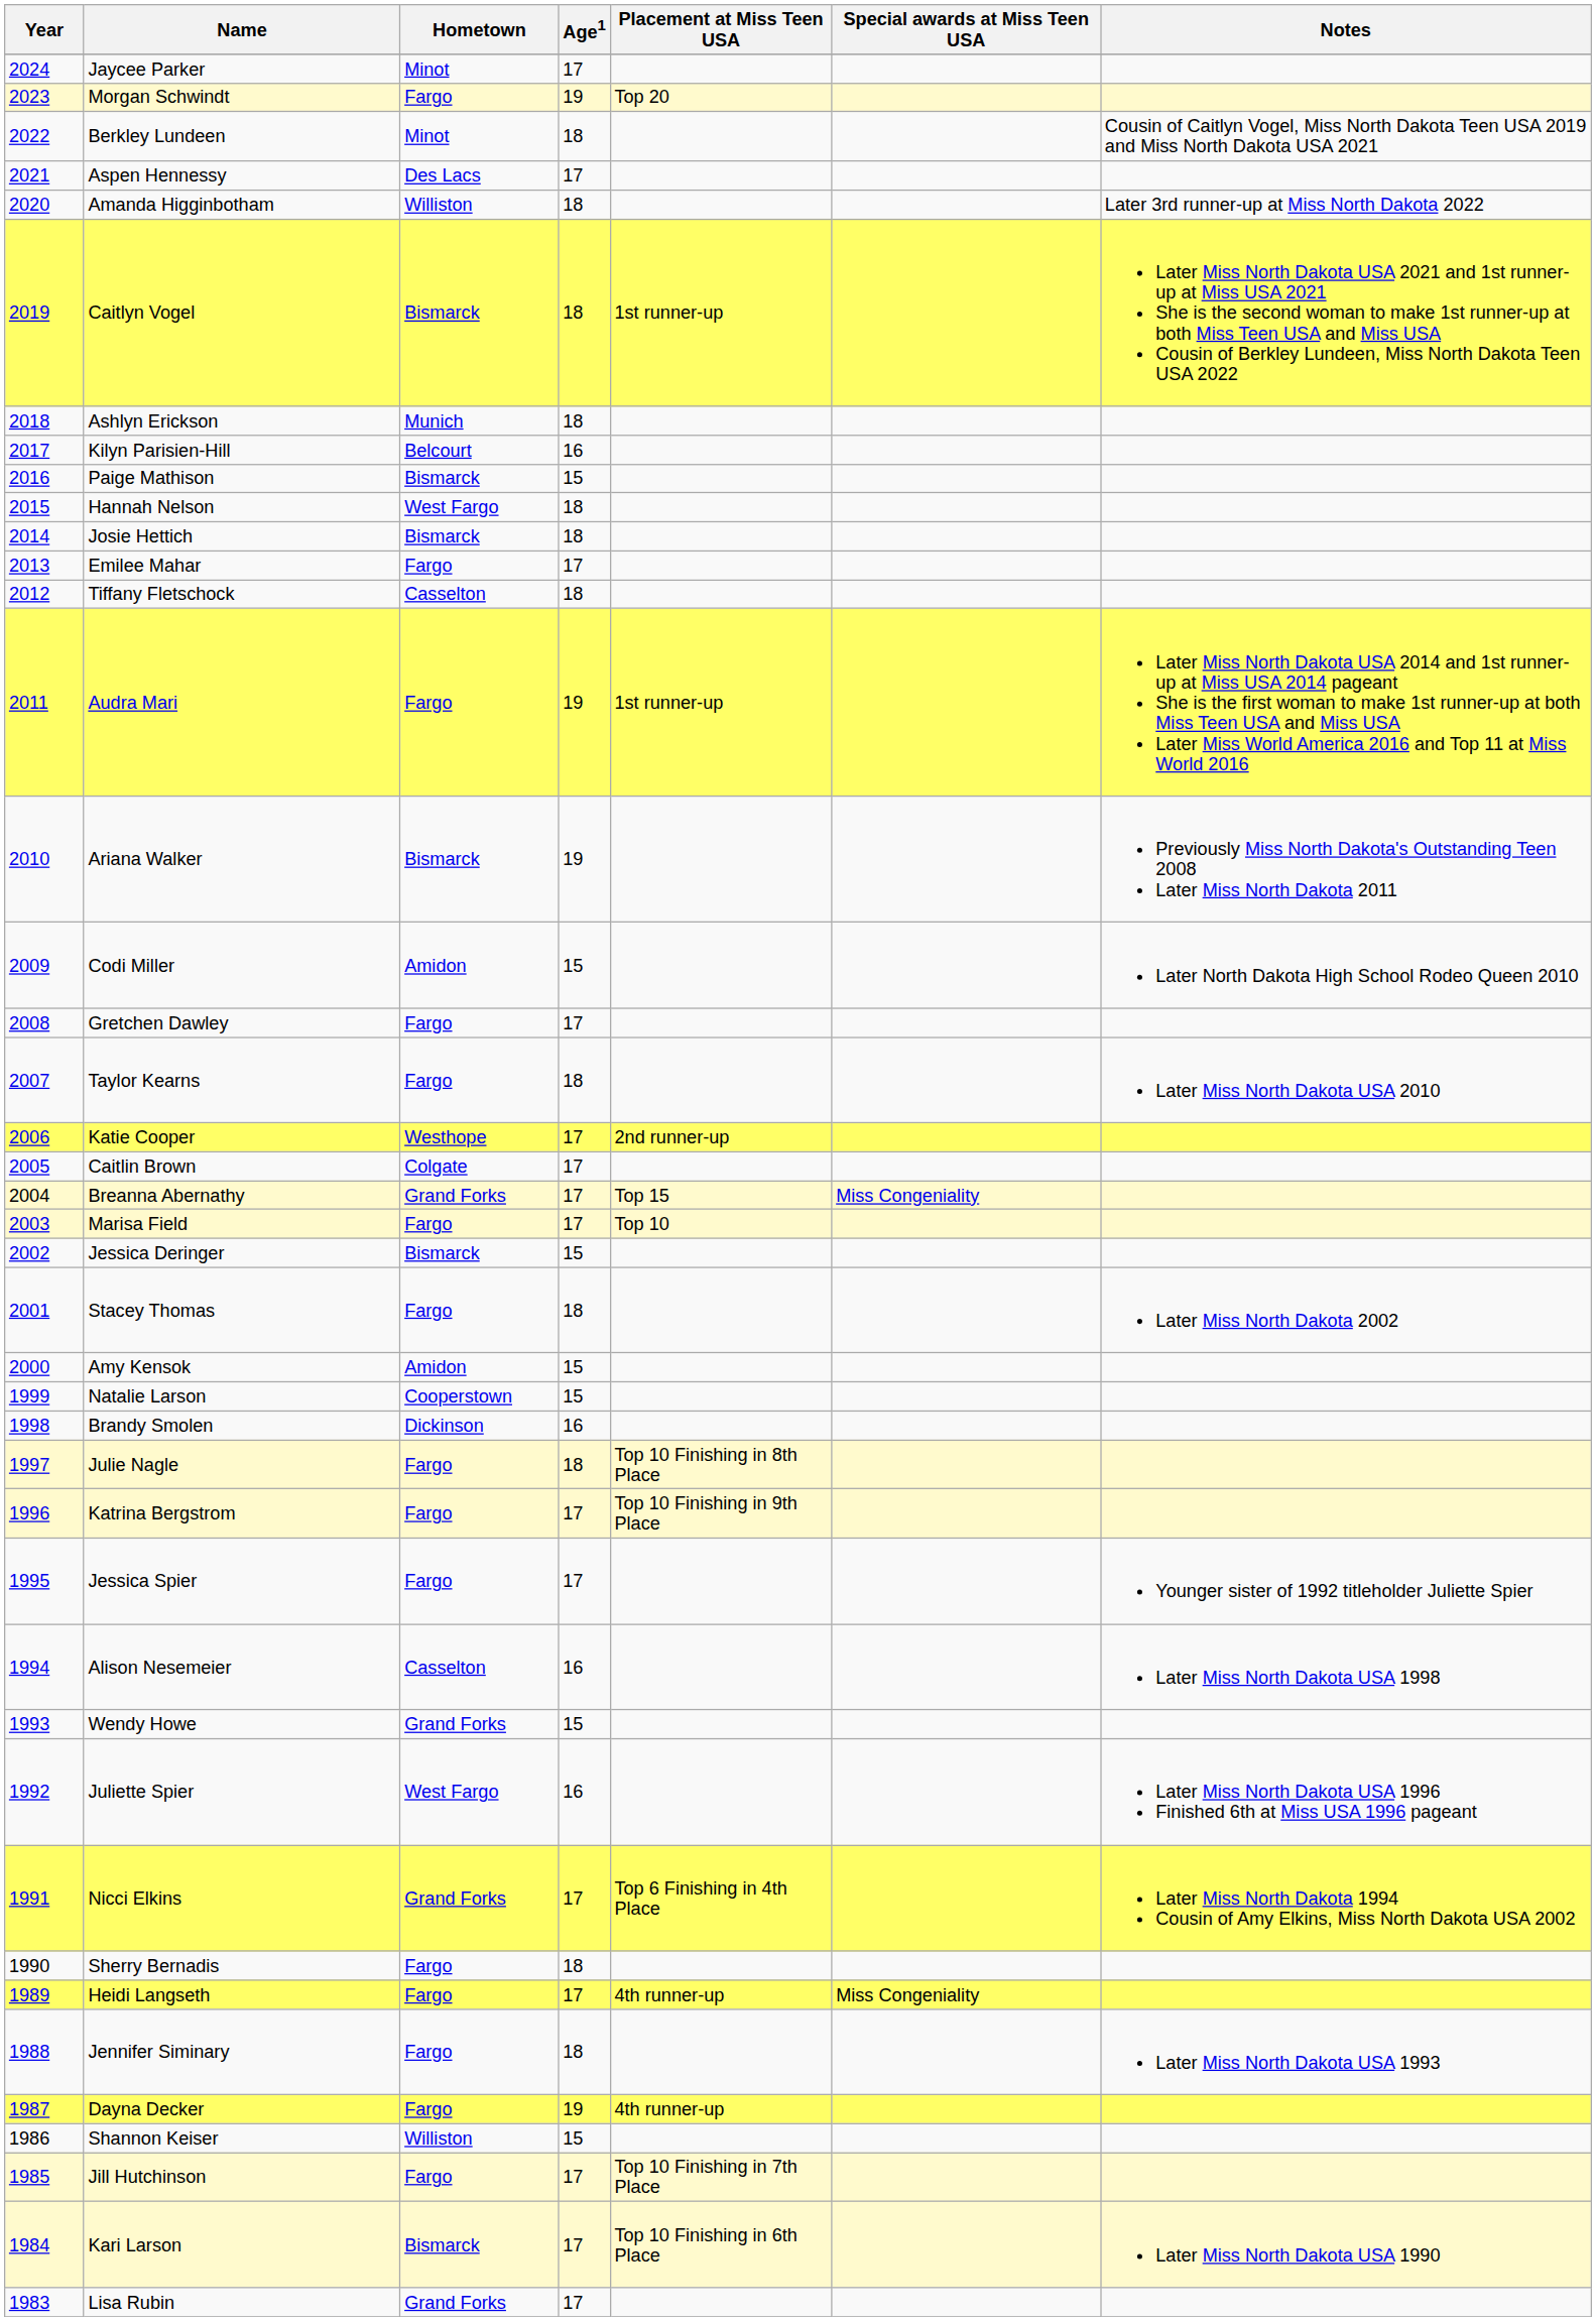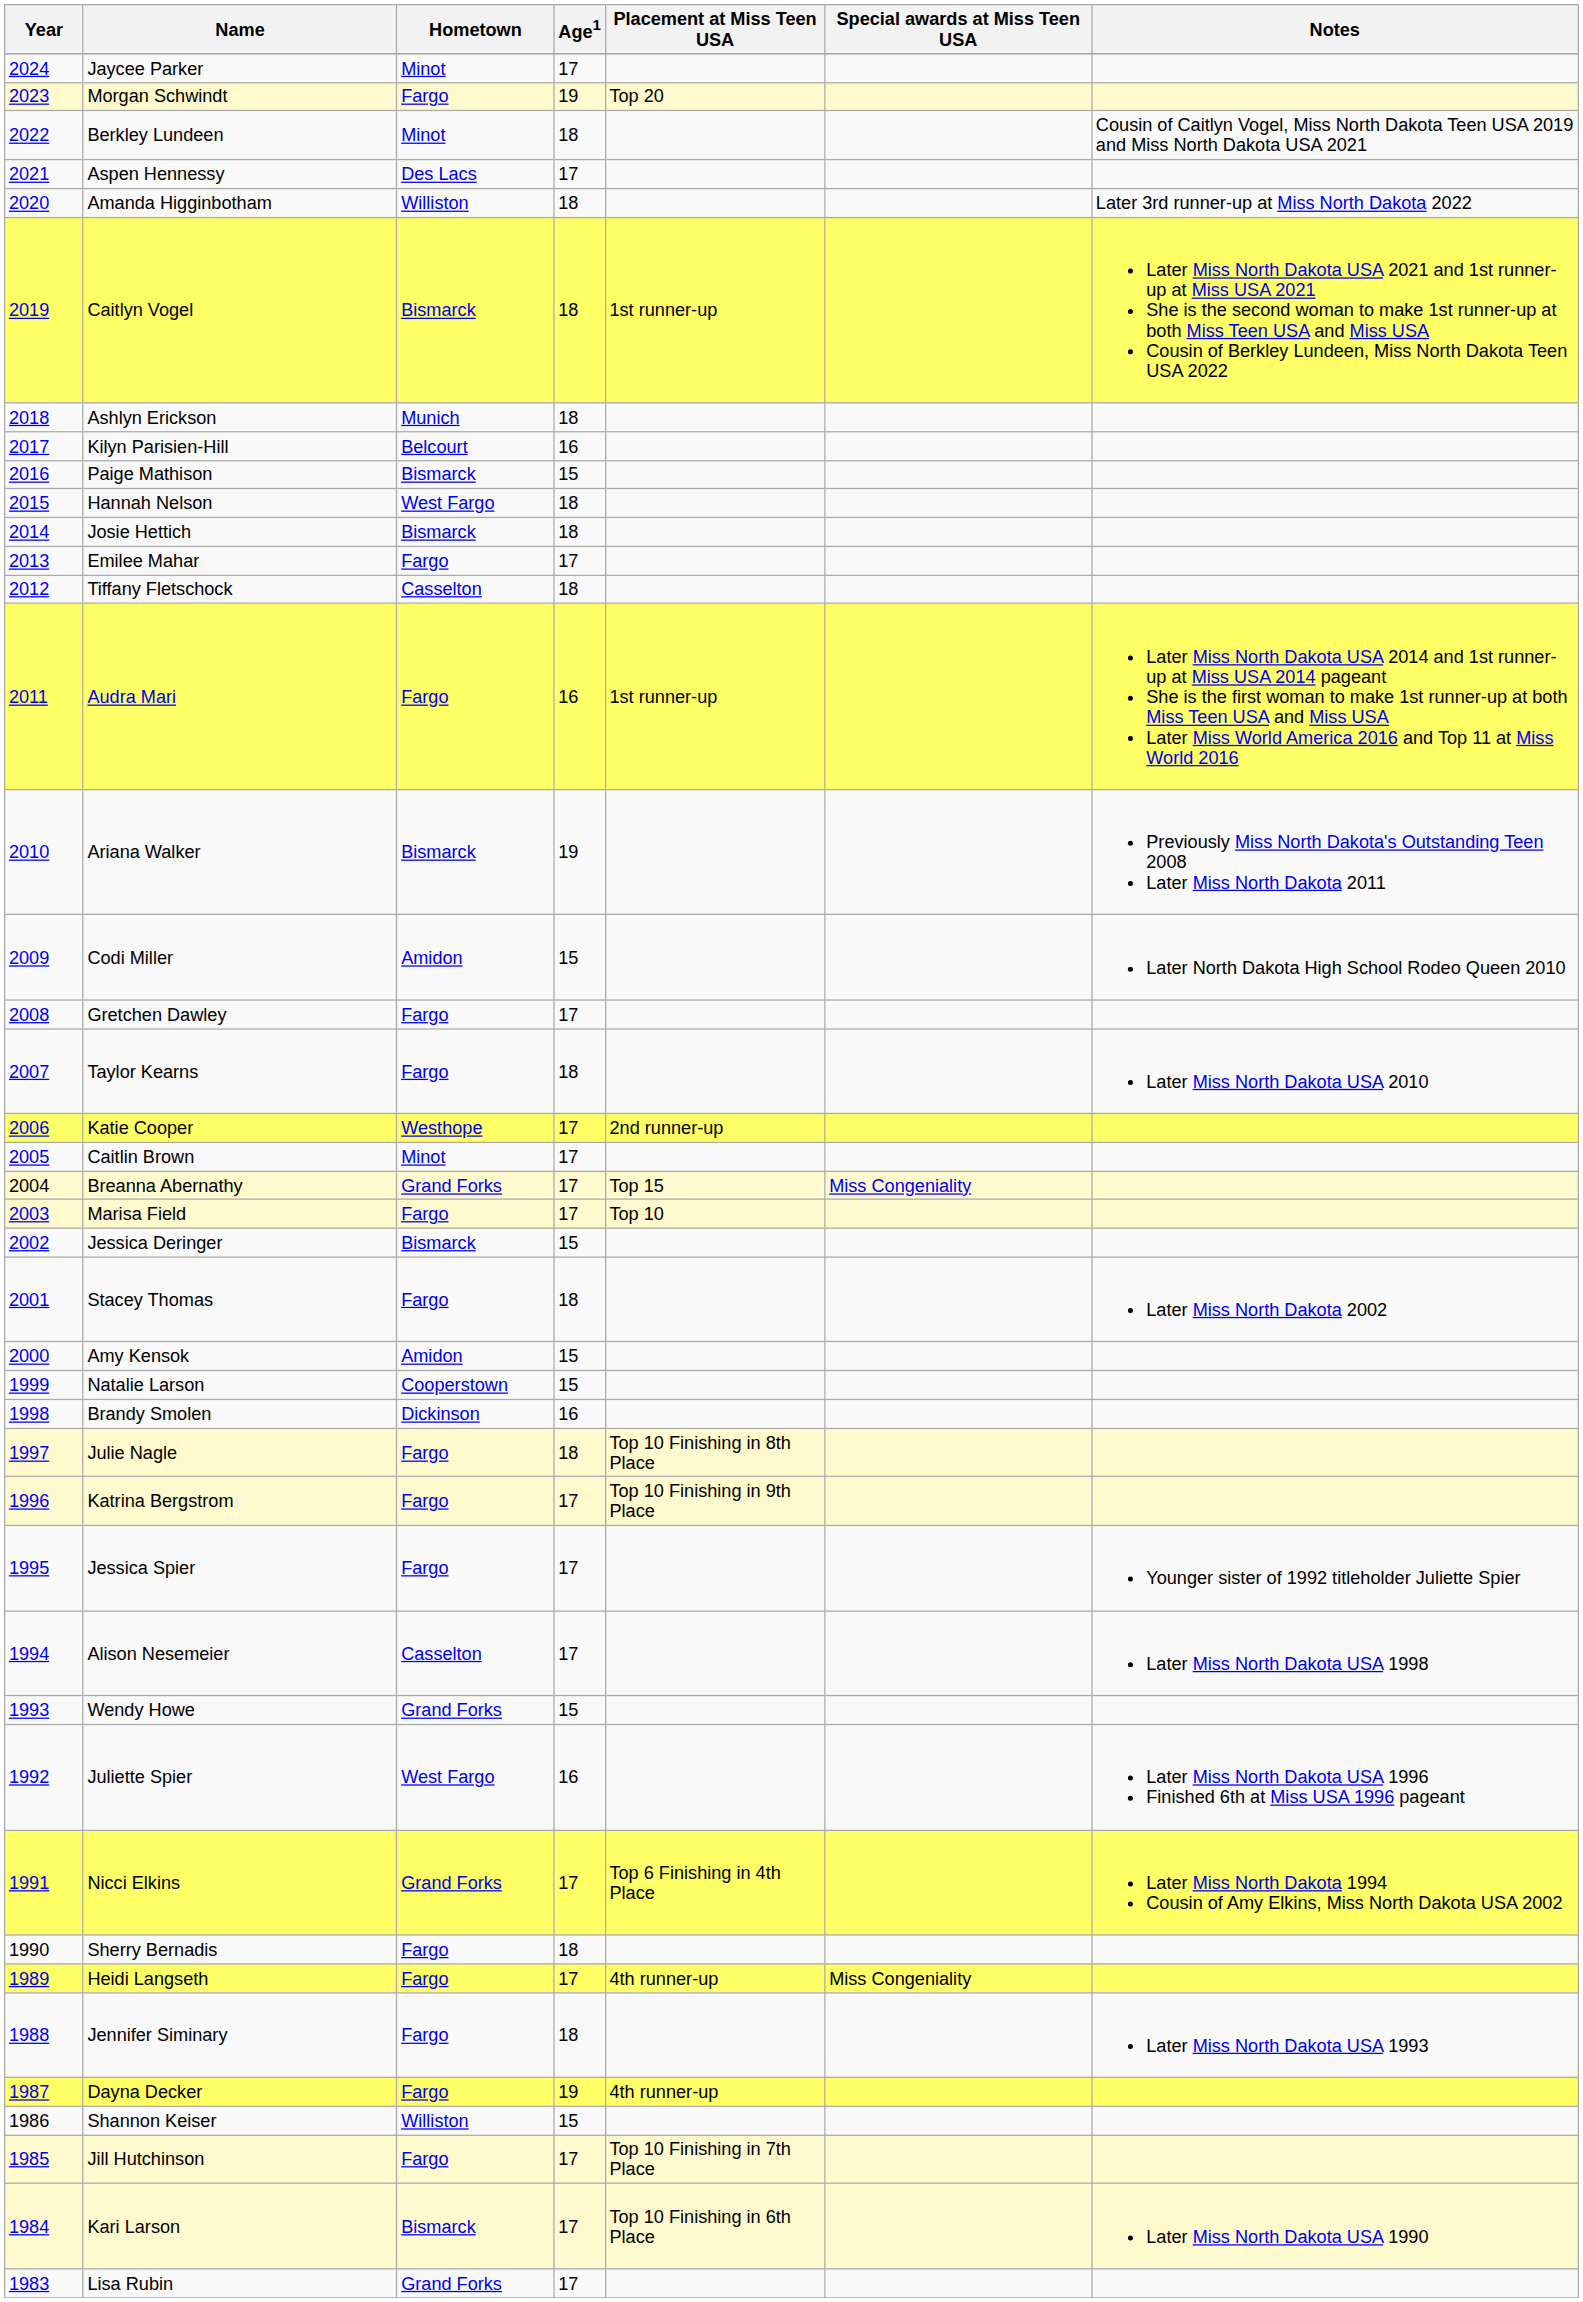Audra Mari | Age1: 19 -> 16
Caitlin Brown | Hometown: Colgate -> Minot
Alison Nesemeier | Age1: 16 -> 17
